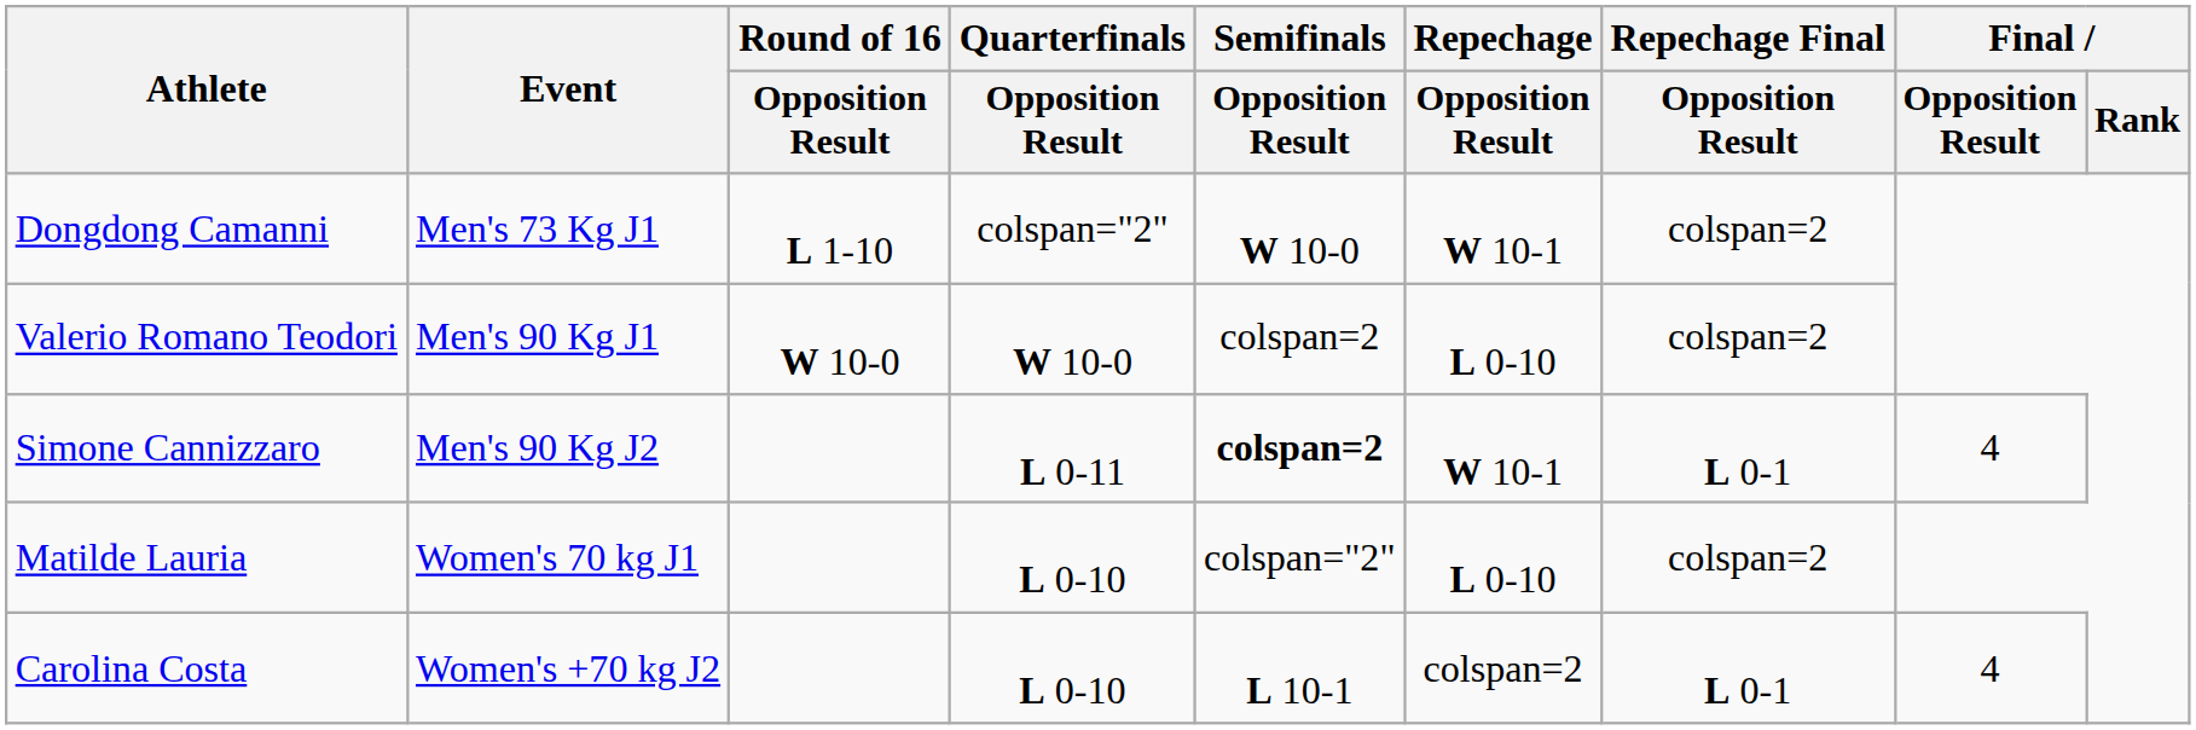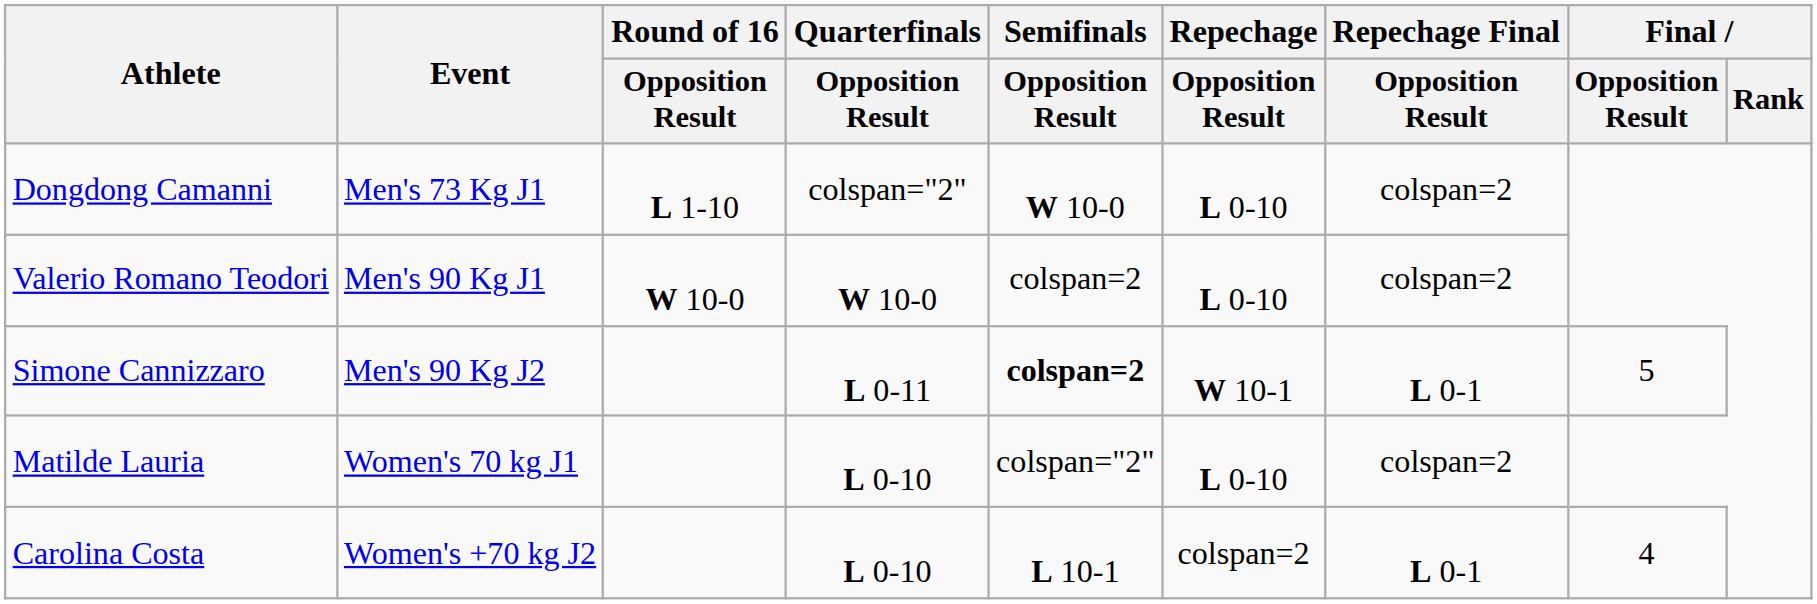Dongdong Camanni | Repechage / Opposition Result: W 10-1 -> L 0-10
Simone Cannizzaro | Final / Opposition Result: 4 -> 5
